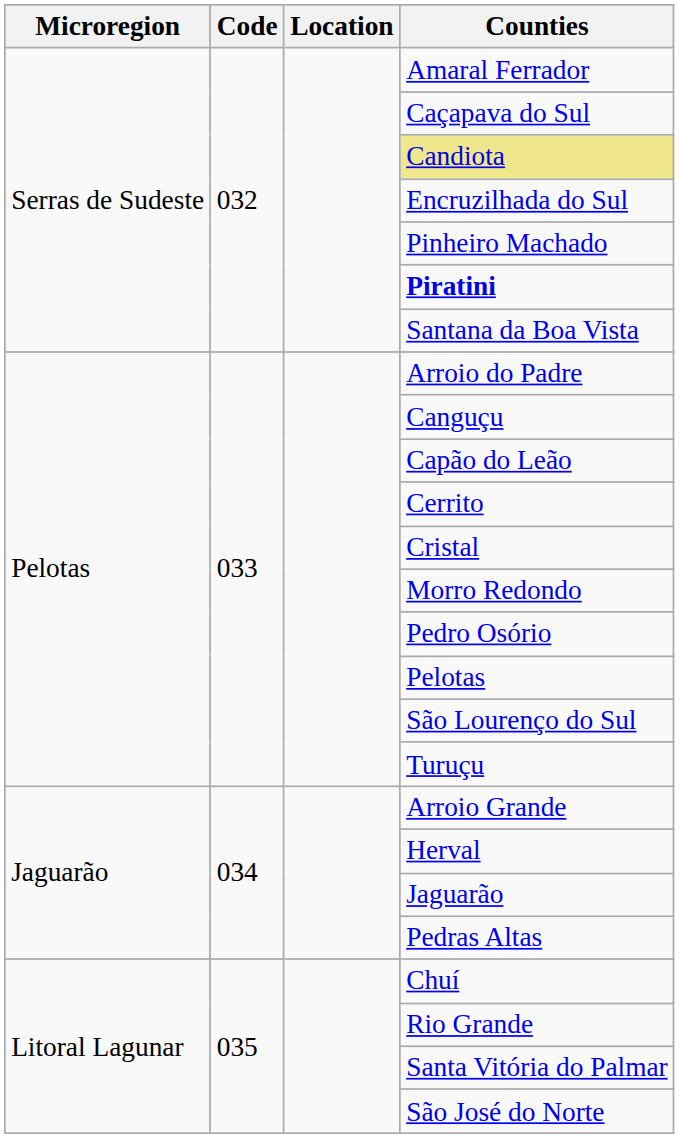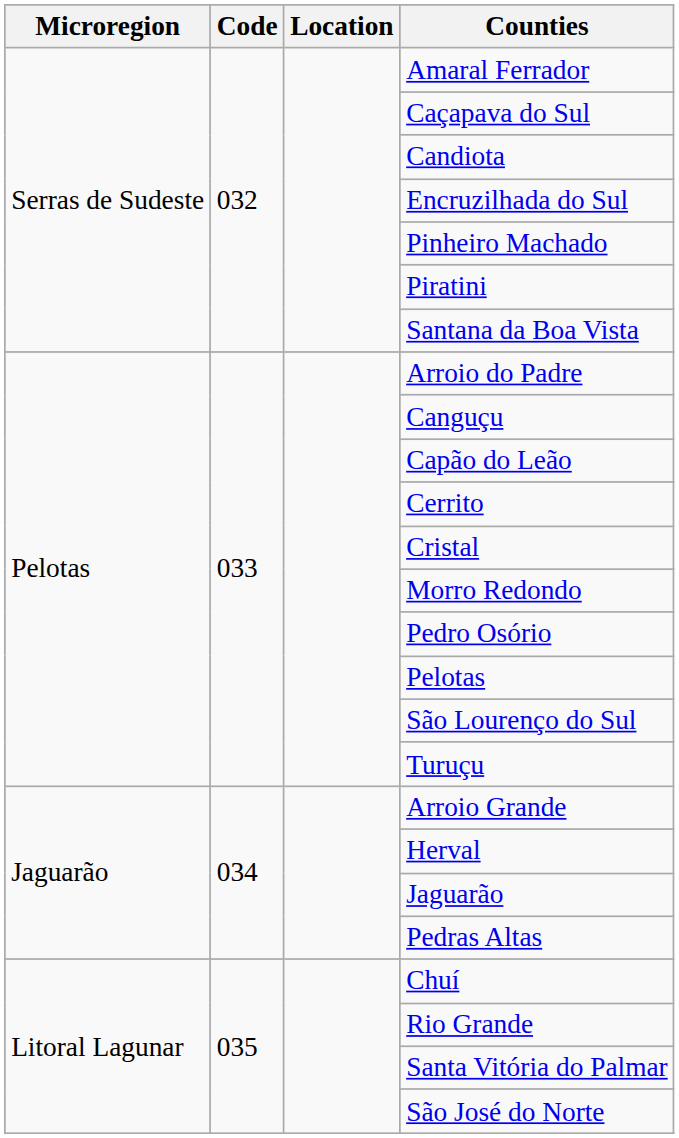Candiota | Counties: khaki background -> no background
Piratini | Counties: bold -> normal
